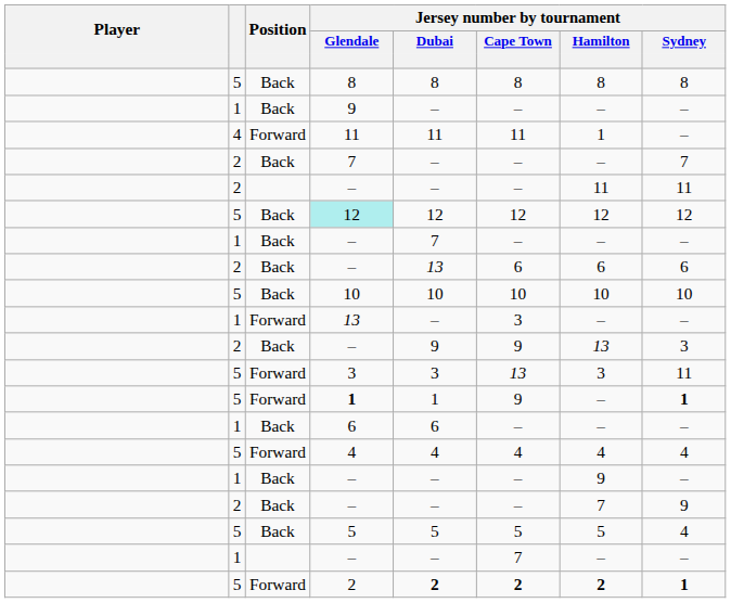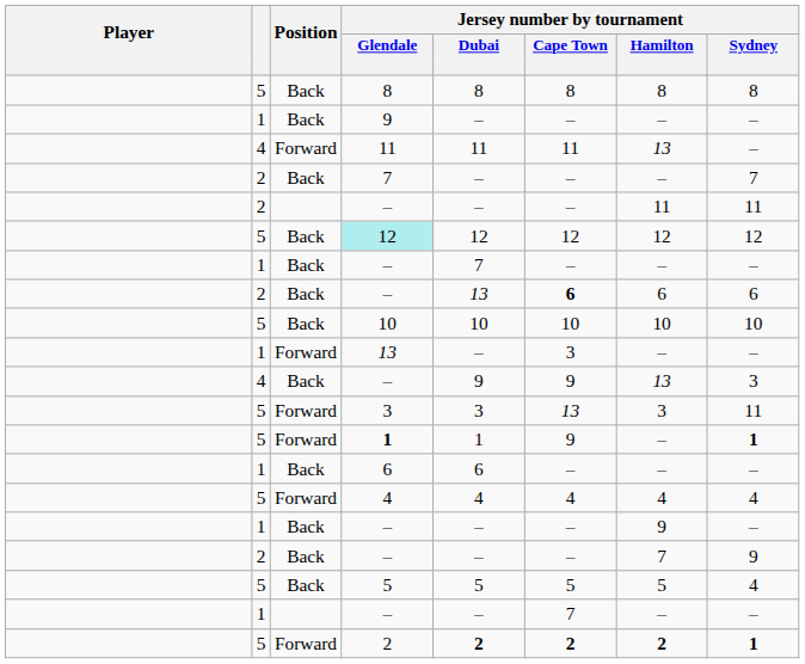row 6 | Jersey number by tournament / Hamilton: 1 -> 13
row 11 | Jersey number by tournament / Cape Town: normal -> bold
row 14 | column 2: 2 -> 4
